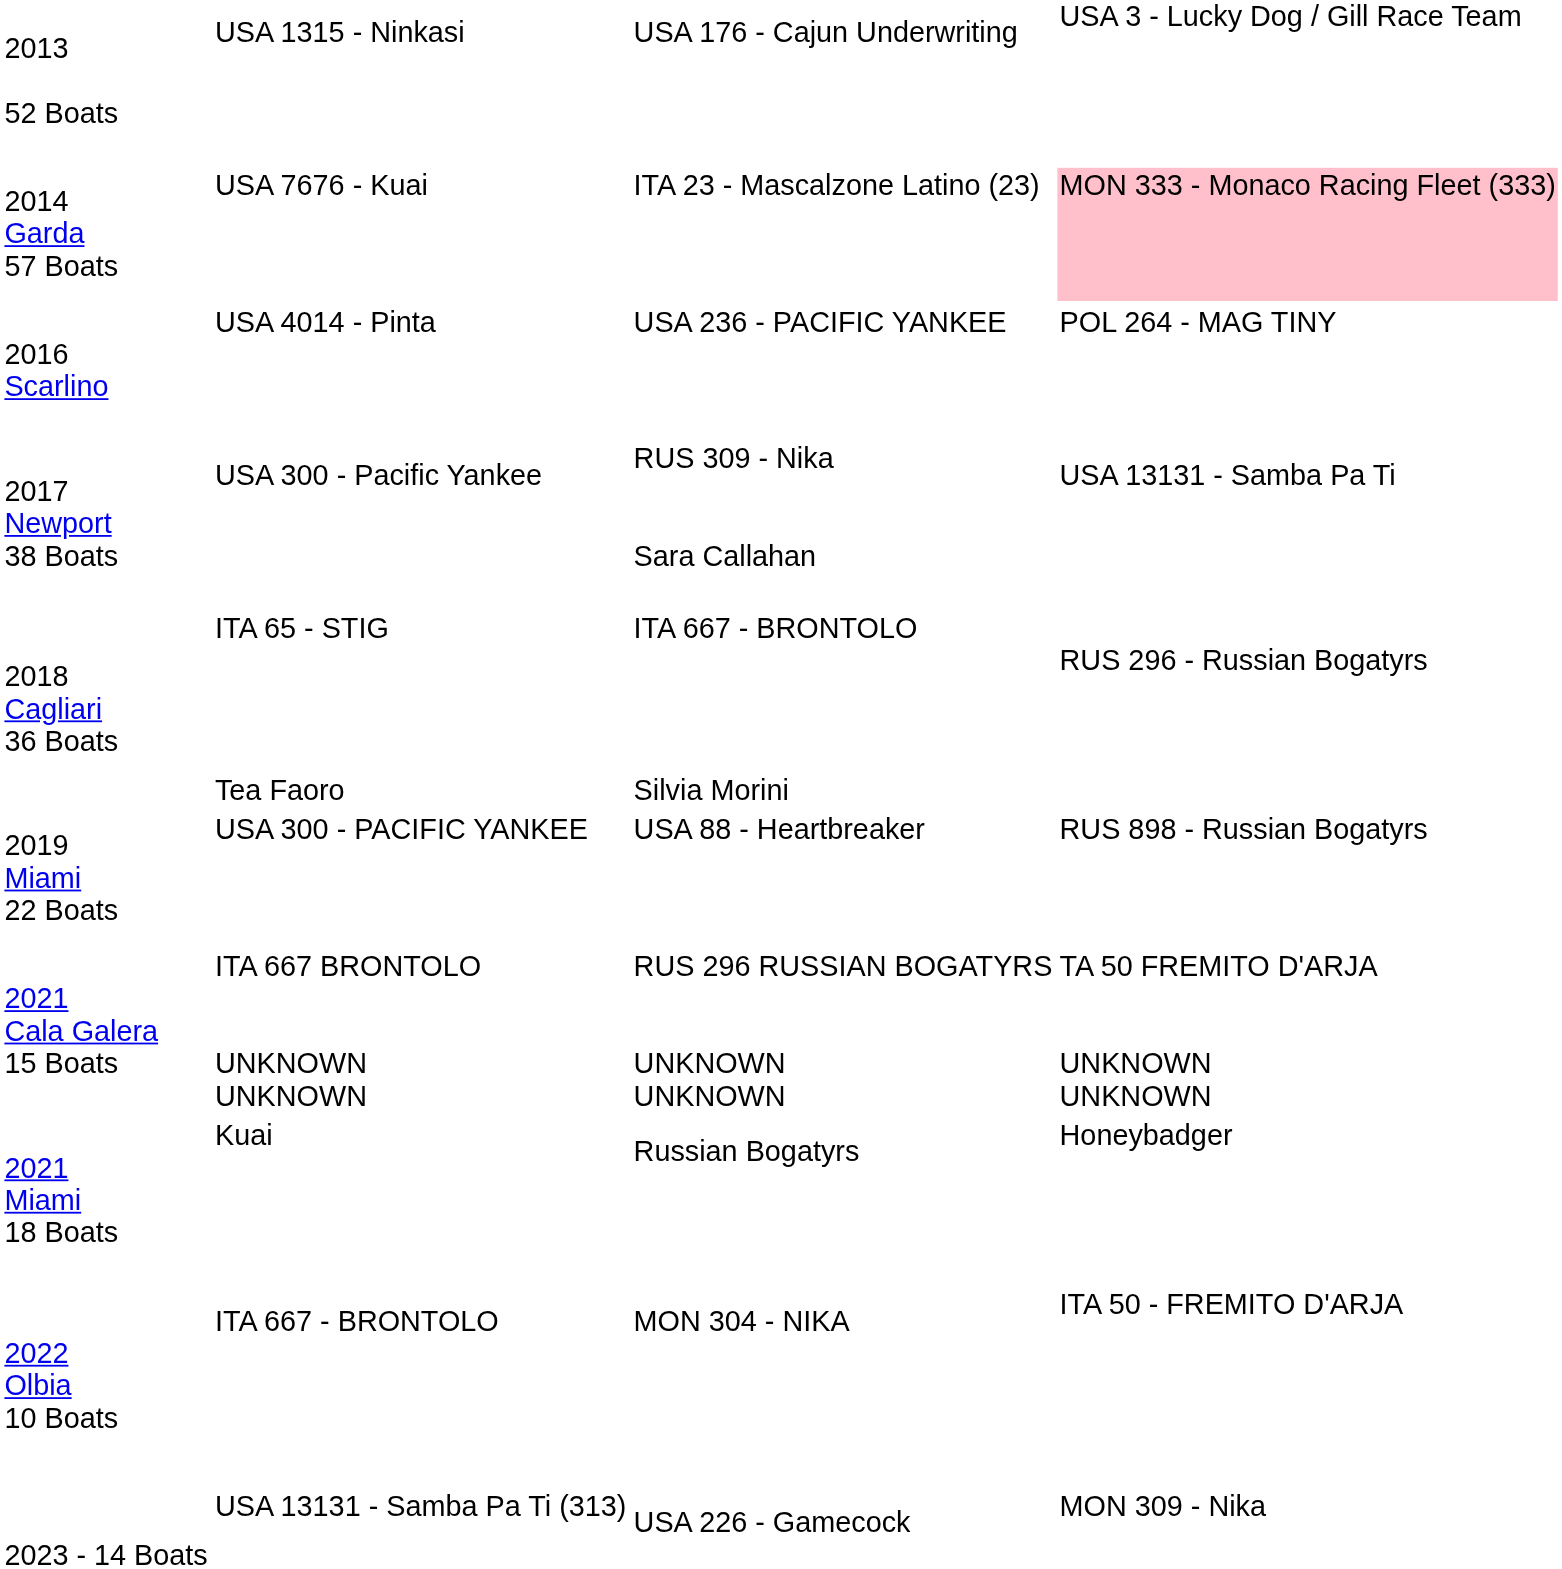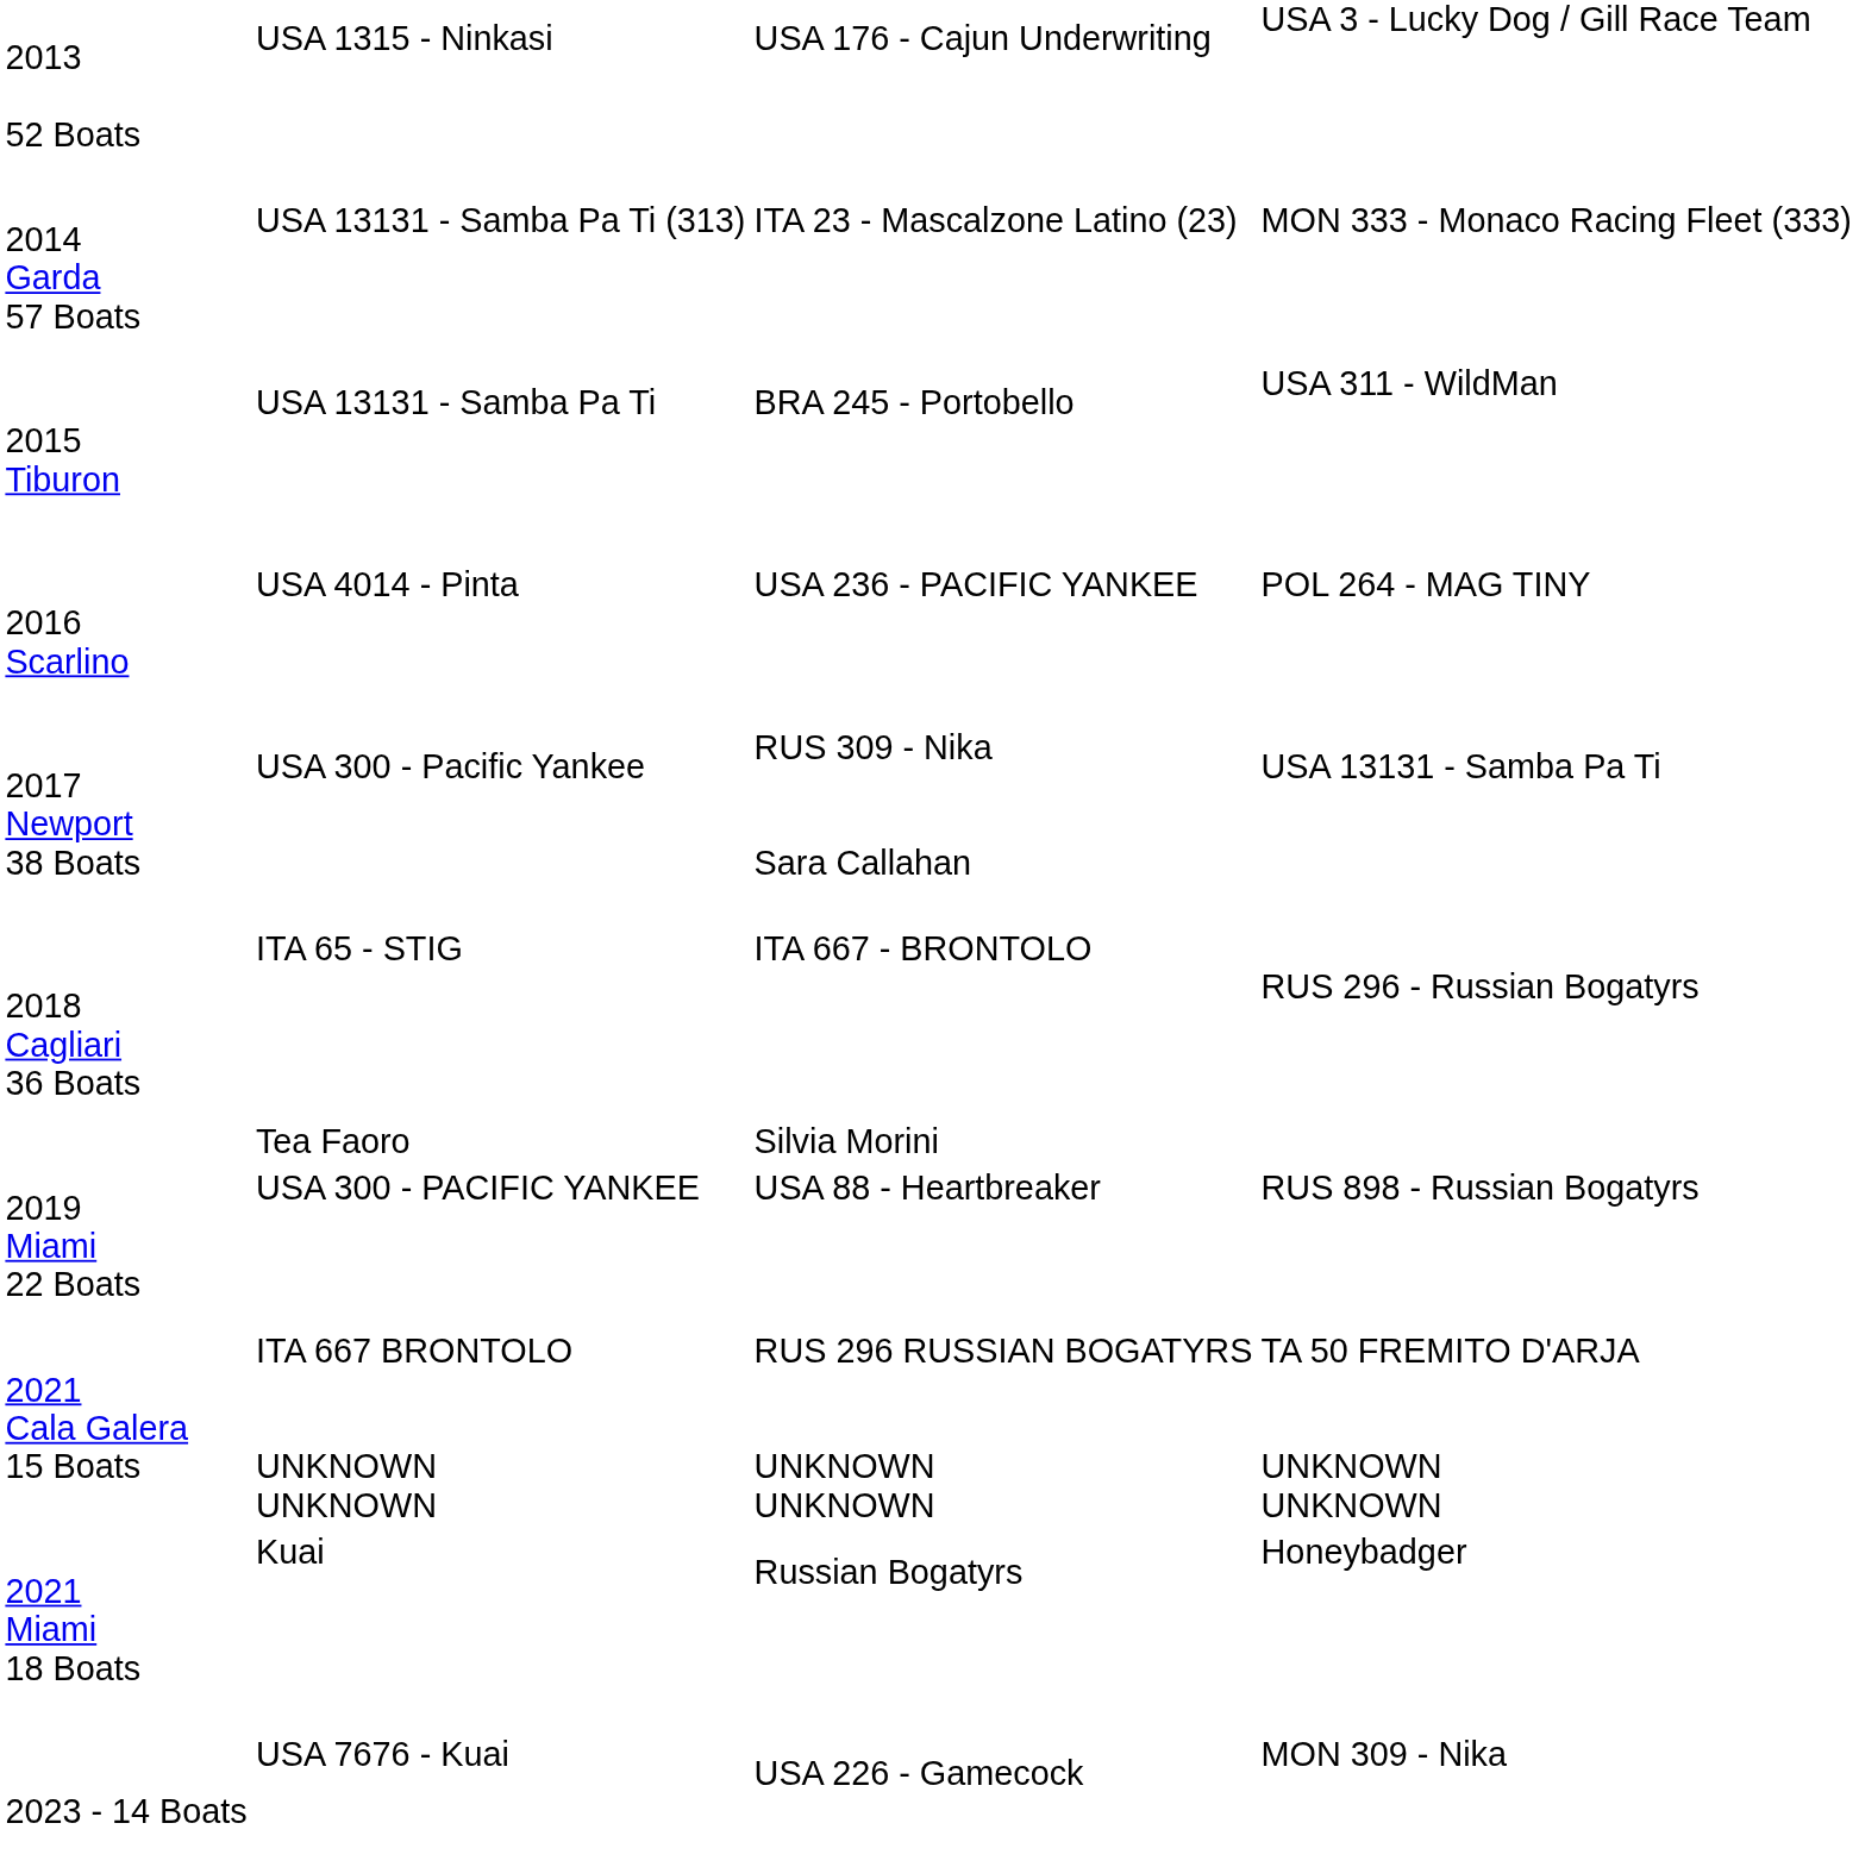2014 Garda 57 Boats | column 2: USA 7676 - Kuai -> USA 13131 - Samba Pa Ti (313)
2014 Garda 57 Boats | column 4: pink background -> no background
+ row: 2015 Tiburon | USA 13131 - Samba Pa Ti | BRA 245 - Portobello | USA 311 - WildMan
- row: 2022 Olbia 10 Boats | ITA 667 - BRONTOLO | MON 304 - NIKA | ITA 50 - FREMITO D'ARJA
2023 - 14 Boats | column 2: USA 13131 - Samba Pa Ti (313) -> USA 7676 - Kuai
